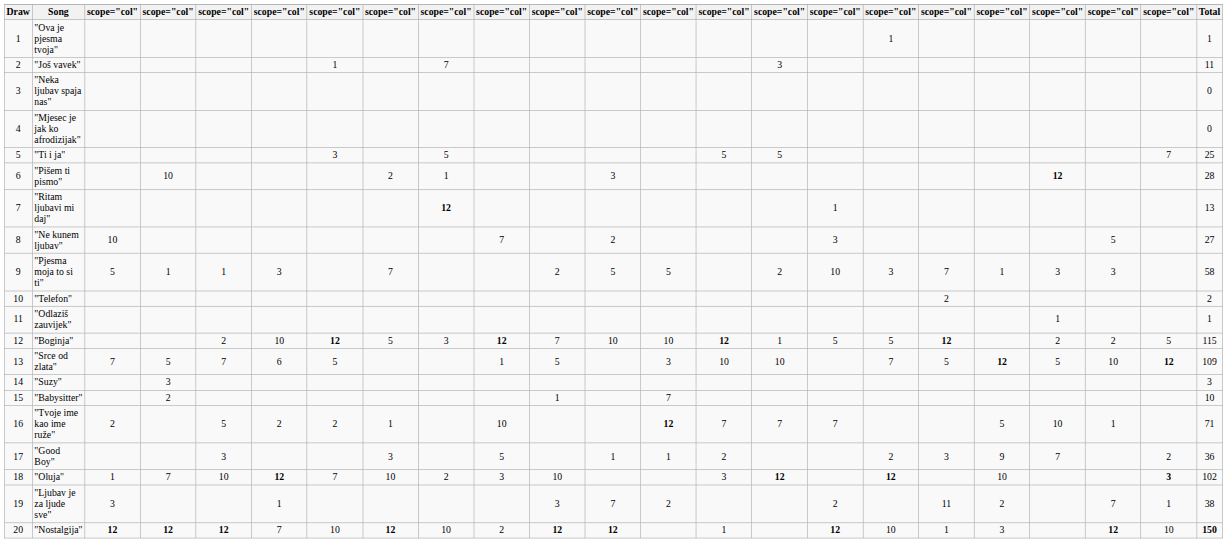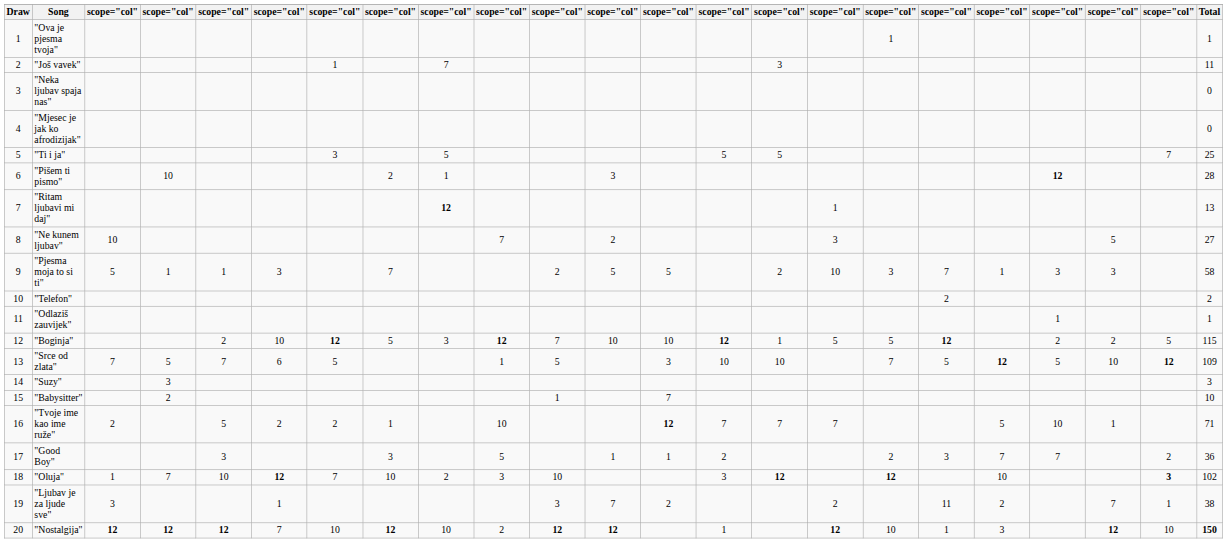"Good Boy" | column 19: 9 -> 7
